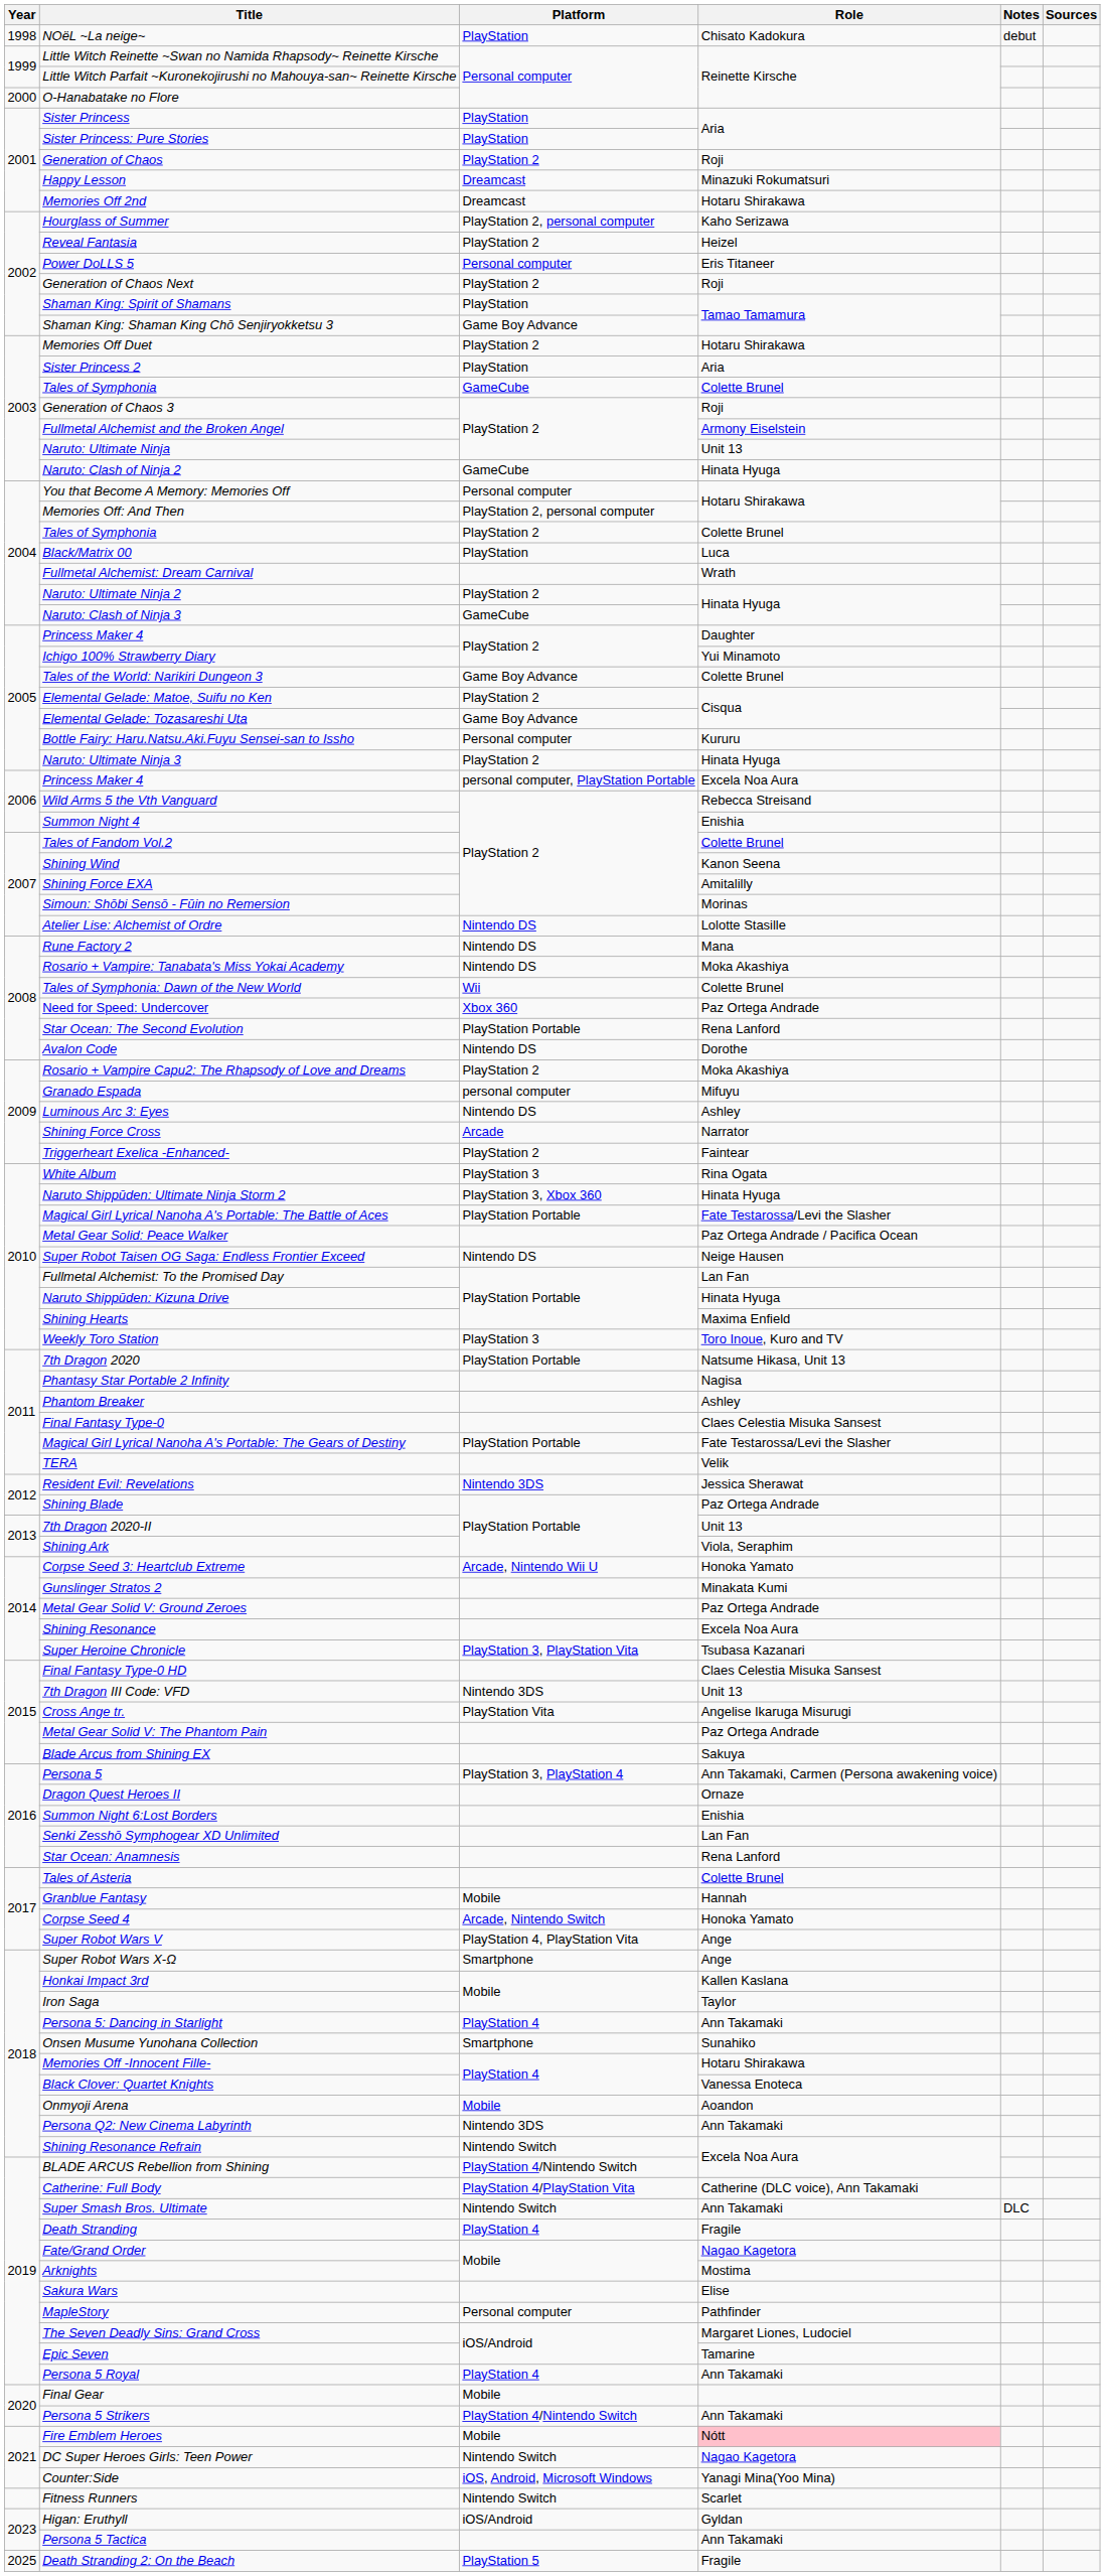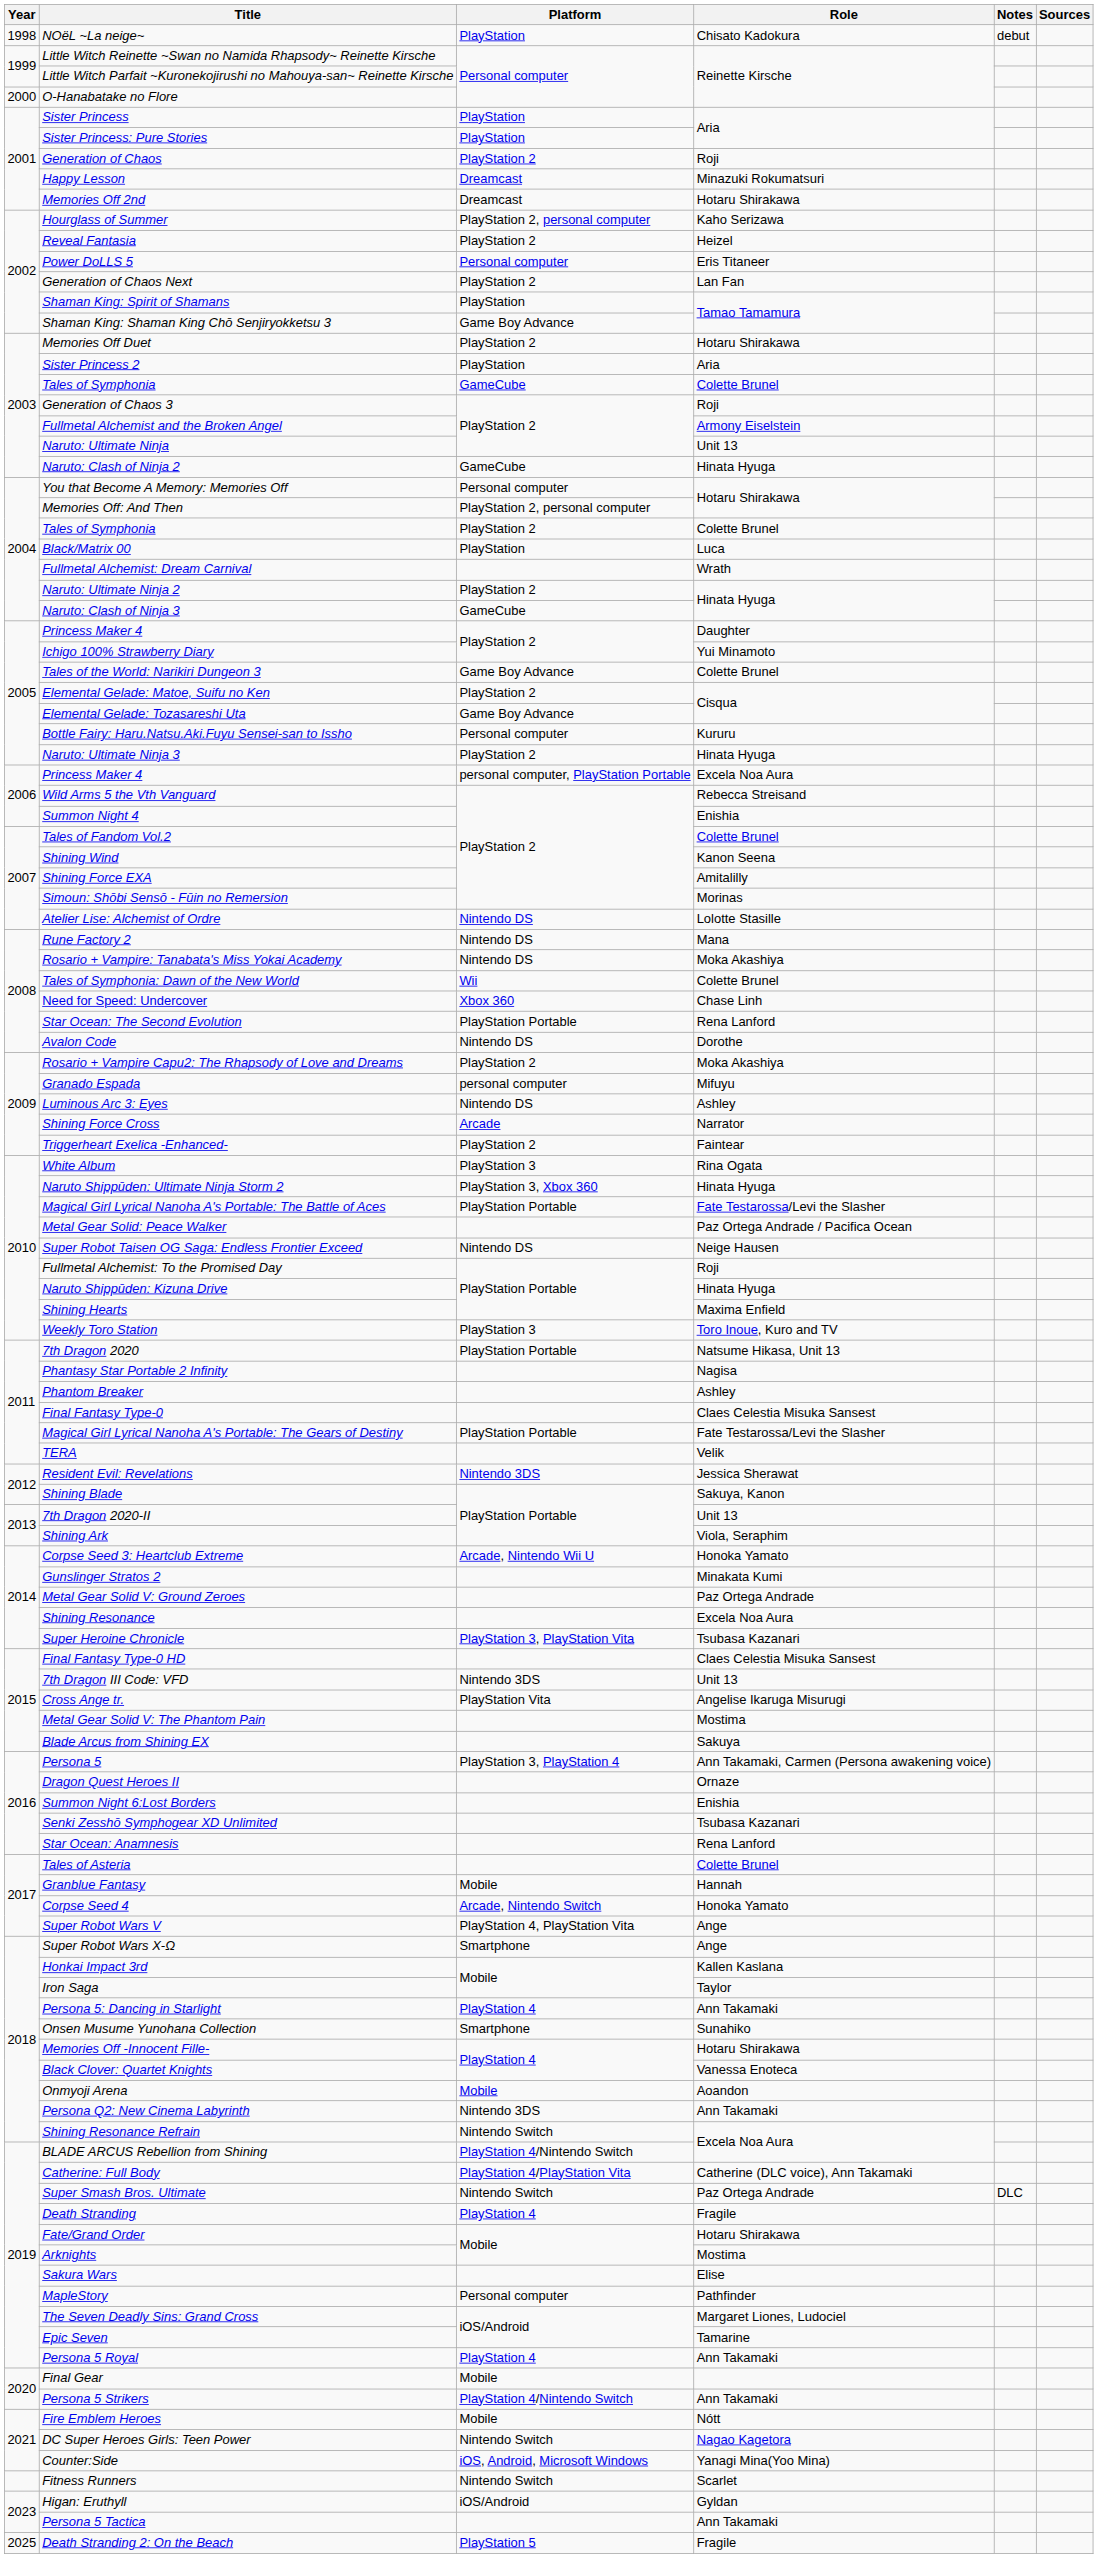Generation of Chaos Next | Role: Roji -> Lan Fan
Need for Speed: Undercover | Role: Paz Ortega Andrade -> Chase Linh
Fullmetal Alchemist: To the Promised Day | Role: Lan Fan -> Roji
Shining Blade | Role: Paz Ortega Andrade -> Sakuya, Kanon
Metal Gear Solid V: The Phantom Pain | Role: Paz Ortega Andrade -> Mostima
Senki Zesshō Symphogear XD Unlimited | Role: Lan Fan -> Tsubasa Kazanari
Super Smash Bros. Ultimate | Role: Ann Takamaki -> Paz Ortega Andrade
Fate/Grand Order | Role: Nagao Kagetora -> Hotaru Shirakawa
Fire Emblem Heroes | Role: pink background -> no background
